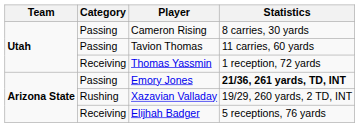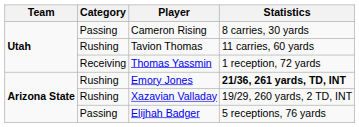Tavion Thomas | Category: Passing -> Rushing
Emory Jones | Category: Passing -> Rushing
Elijhah Badger | Category: Receiving -> Passing
